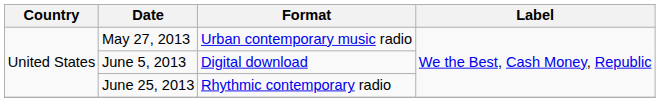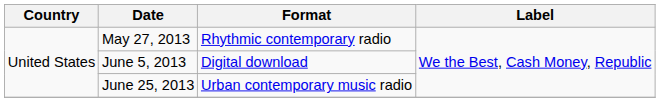May 27, 2013 | Format: Urban contemporary music radio -> Rhythmic contemporary radio
June 25, 2013 | Format: Rhythmic contemporary radio -> Urban contemporary music radio
